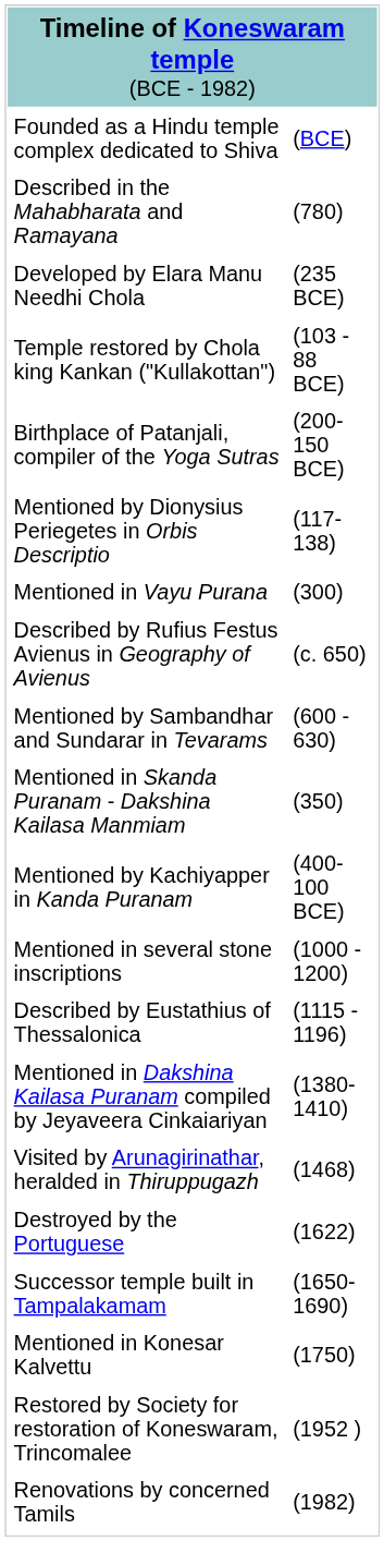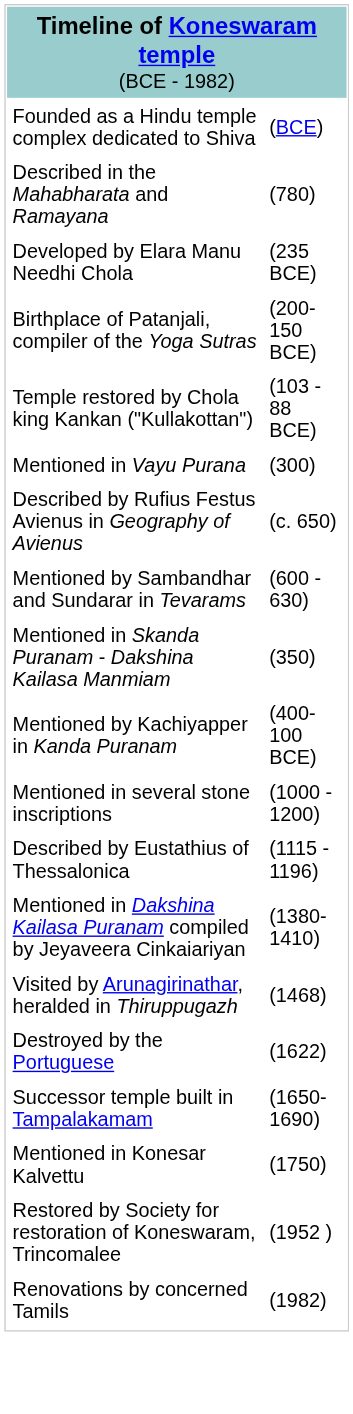rows swapped: Birthplace of Patanjali, compiler of the Yoga Sutras <-> Temple restored by Chola king Kankan ("Kullakottan")
- row: Mentioned by Dionysius Periegetes in Orbis Descriptio | (117-138)
